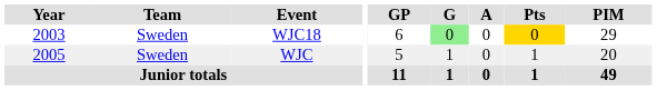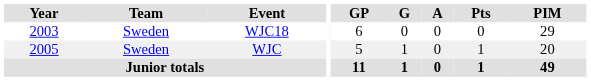WJC18 | G: lightgreen background -> no background
WJC18 | Pts: gold background -> no background
